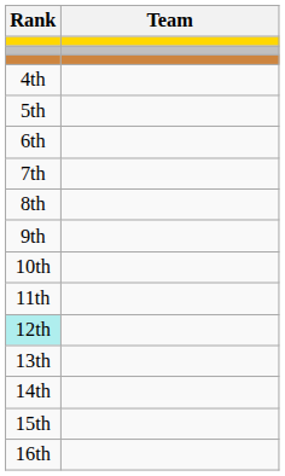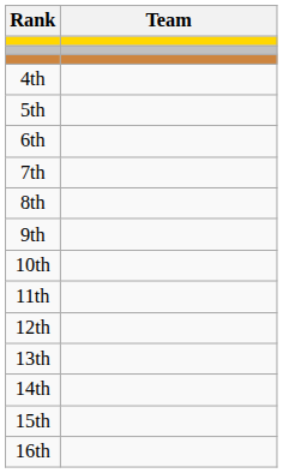row 13 | Rank: paleturquoise background -> no background
